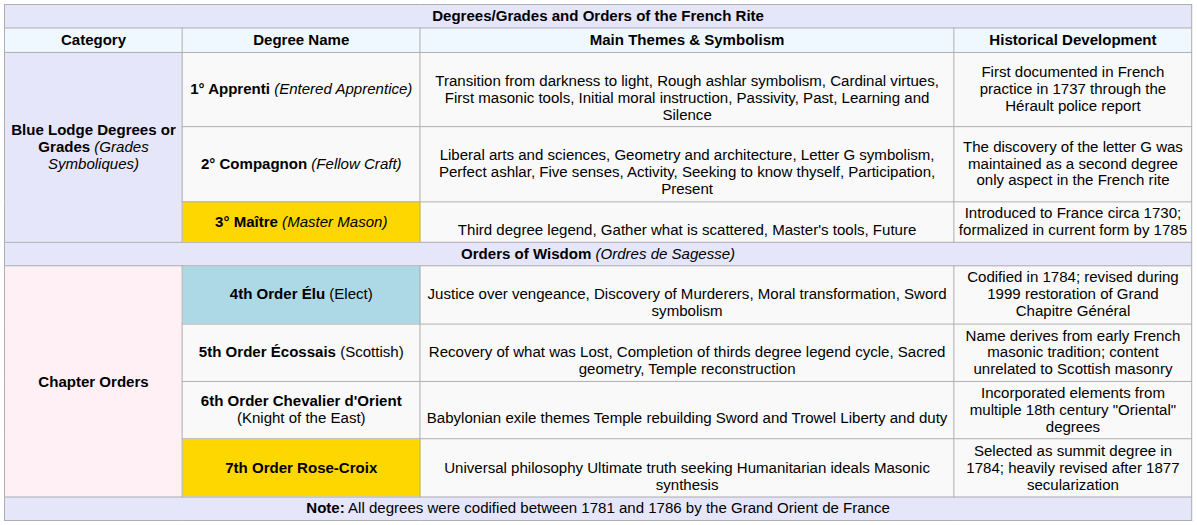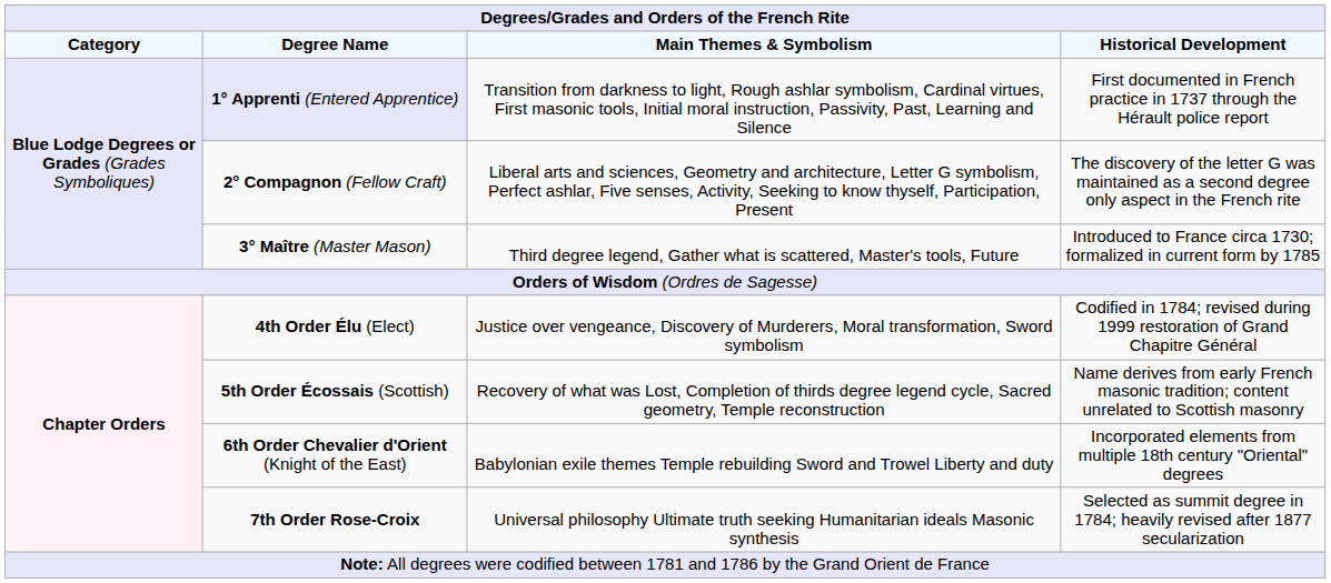1° Apprenti (Entered Apprentice) | Degree Name: no background -> lavender background
3° Maître (Master Mason) | Degree Name: gold background -> no background
4th Order Élu (Elect) | Degree Name: lightblue background -> no background
7th Order Rose-Croix | Degree Name: gold background -> no background
